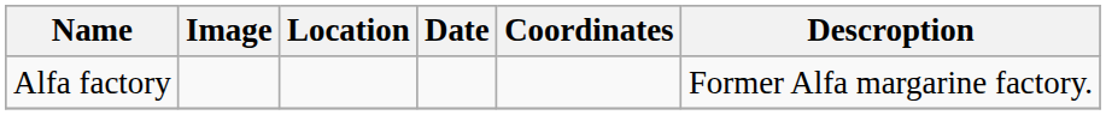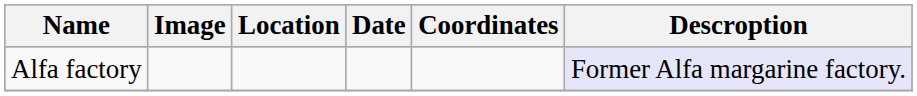Alfa factory | Descroption: no background -> lavender background
